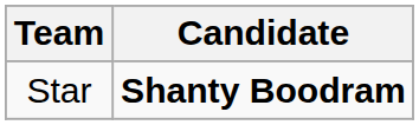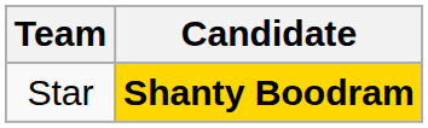Star | Candidate: no background -> gold background
